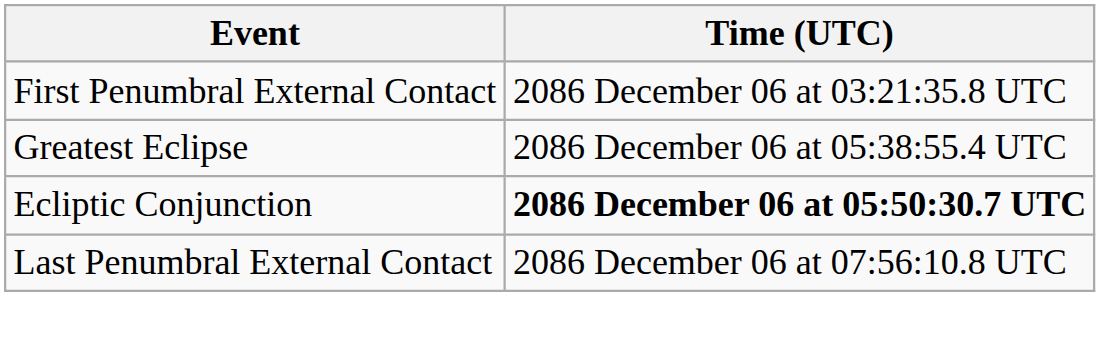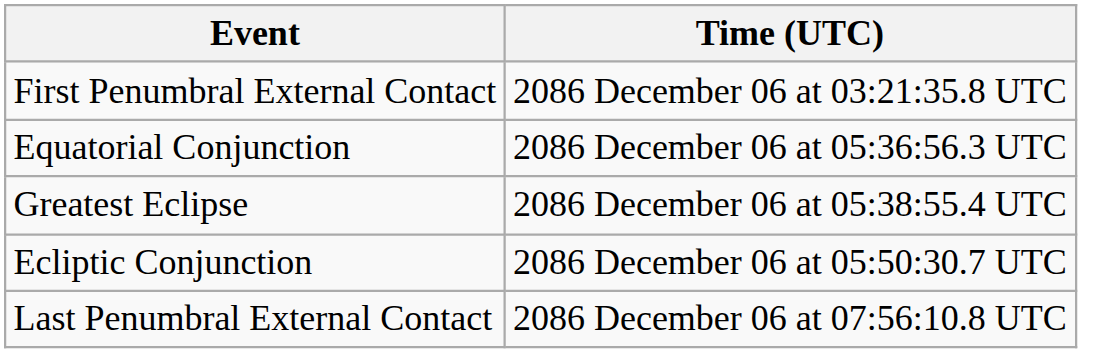+ row: Equatorial Conjunction | 2086 December 06 at 05:36:56.3 UTC
Ecliptic Conjunction | Time (UTC): bold -> normal
